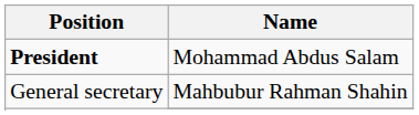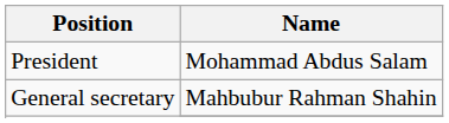row 2 | Position: bold -> normal
